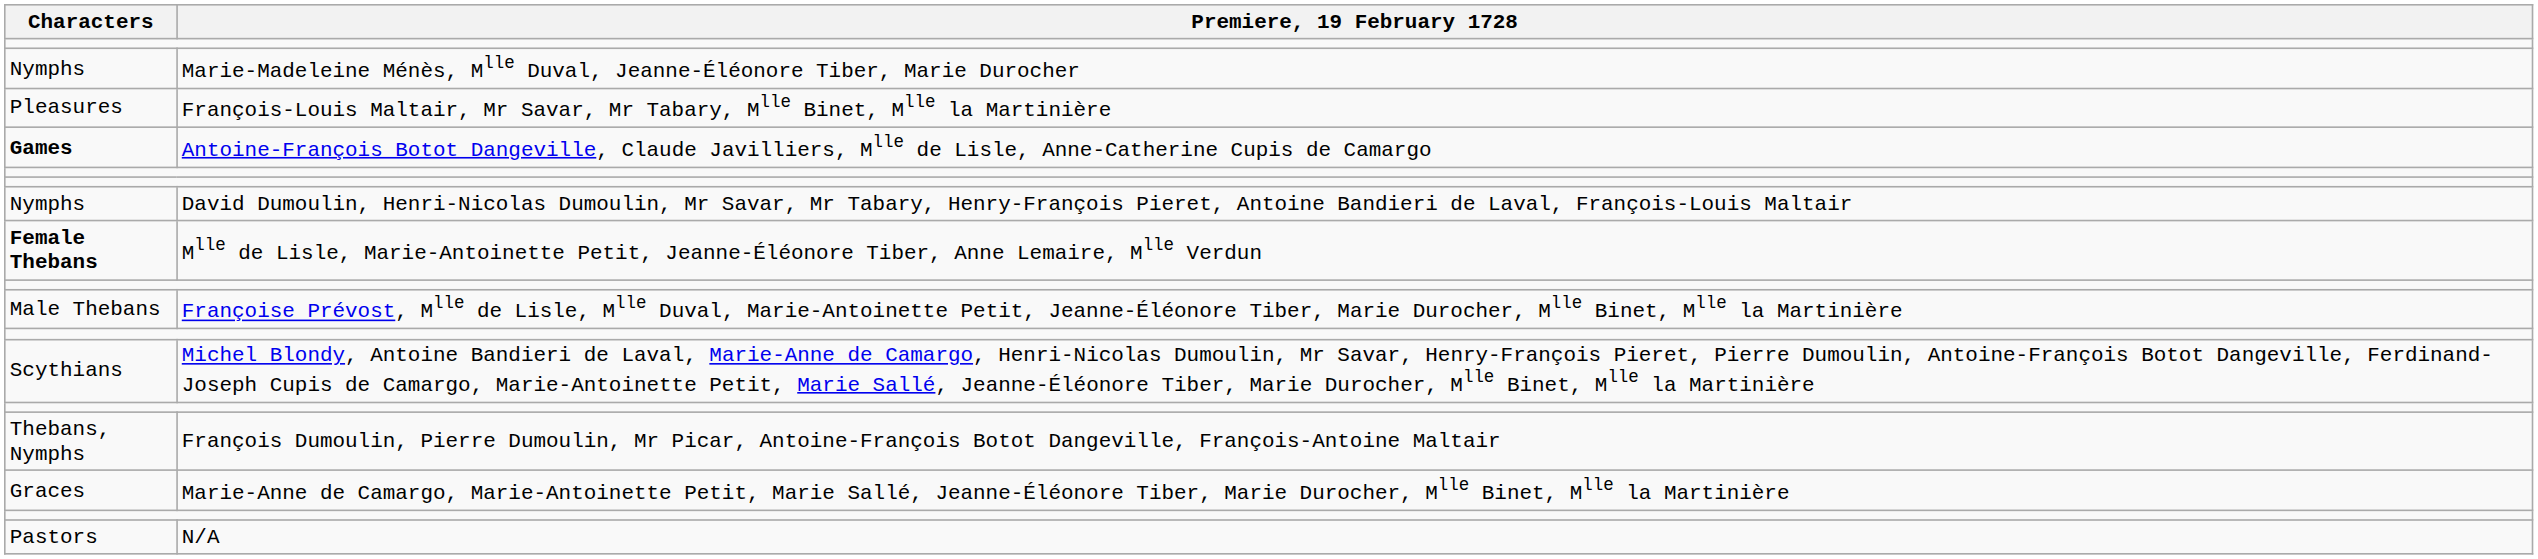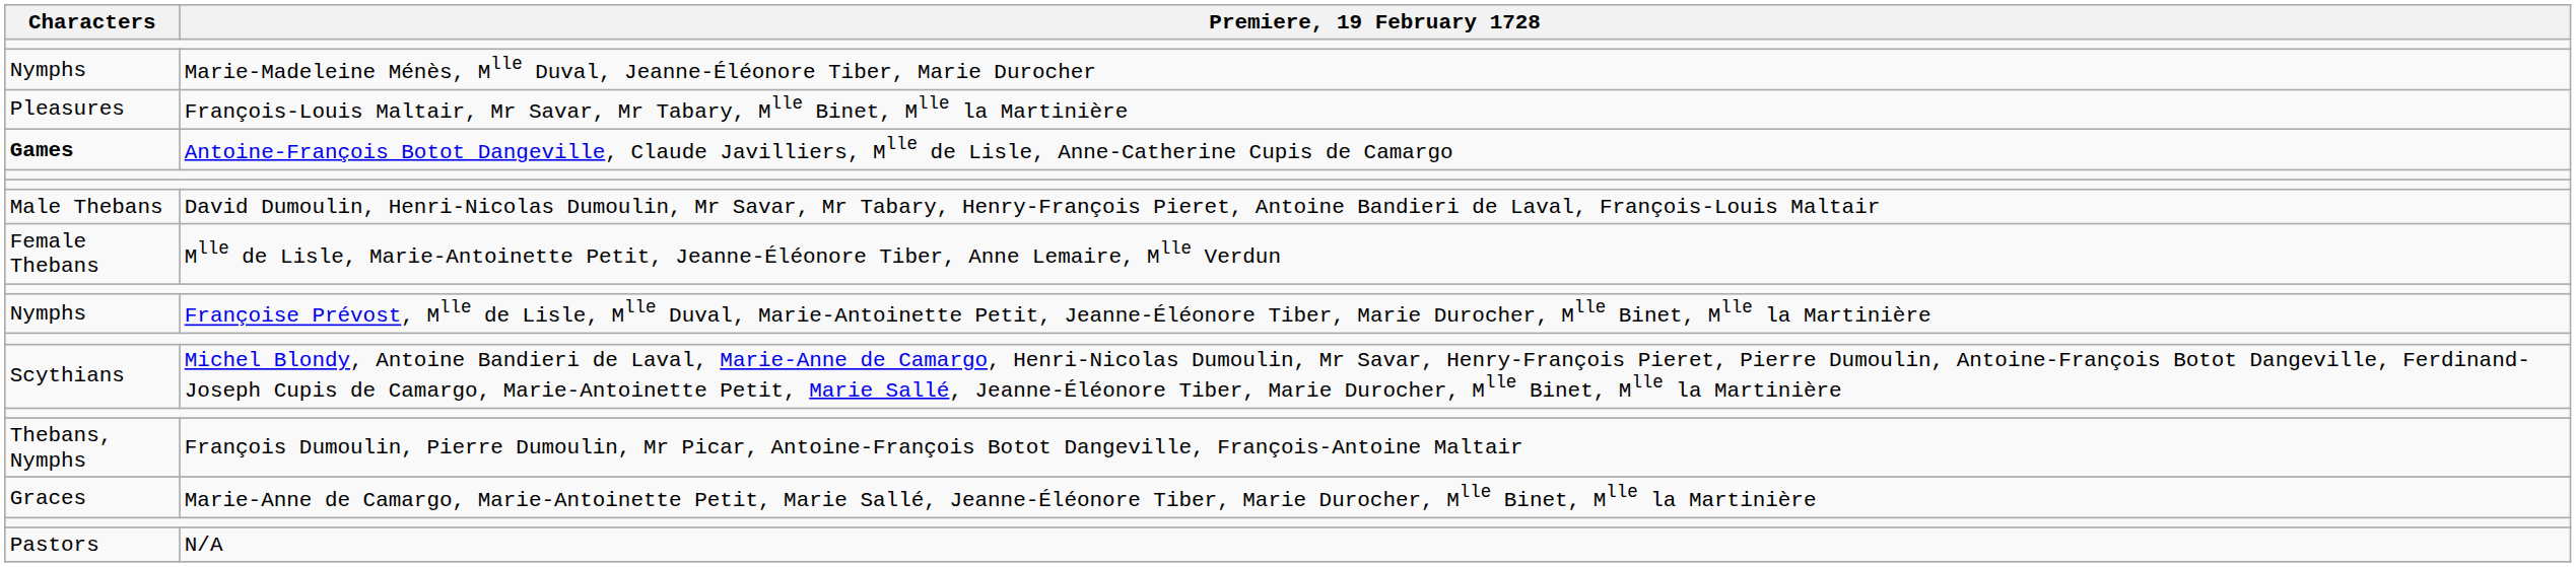row 8 | Characters: Nymphs -> Male Thebans
row 9 | Characters: bold -> normal
row 11 | Characters: Male Thebans -> Nymphs
